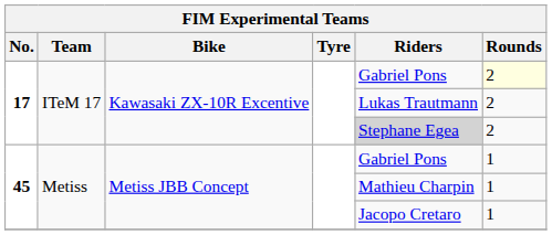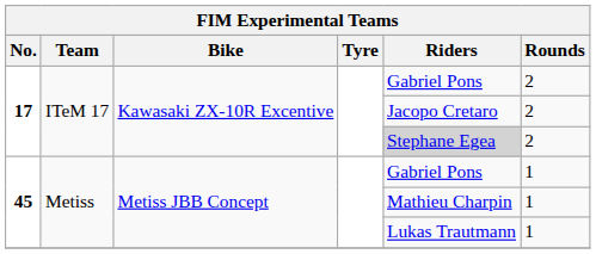row 3 | Rounds: lightyellow background -> no background
row 4 | Riders: Lukas Trautmann -> Jacopo Cretaro
row 8 | Riders: Jacopo Cretaro -> Lukas Trautmann
